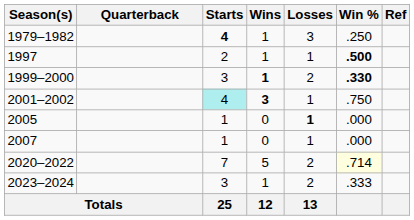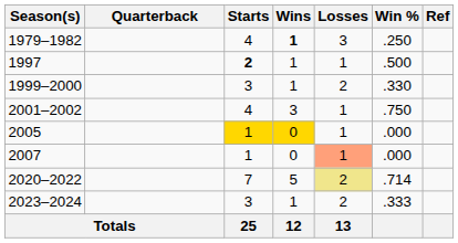1979–1982 | Starts: bold -> normal
1979–1982 | Wins: normal -> bold
1997 | Starts: normal -> bold
1997 | Win %: bold -> normal
1999–2000 | Wins: bold -> normal
1999–2000 | Win %: bold -> normal
2001–2002 | Starts: paleturquoise background -> no background
2001–2002 | Wins: bold -> normal
2005 | Starts: no background -> gold background
2005 | Wins: no background -> gold background
2005 | Losses: bold -> normal
2007 | Losses: no background -> lightsalmon background
2020–2022 | Losses: no background -> khaki background
2020–2022 | Win %: lightyellow background -> no background
